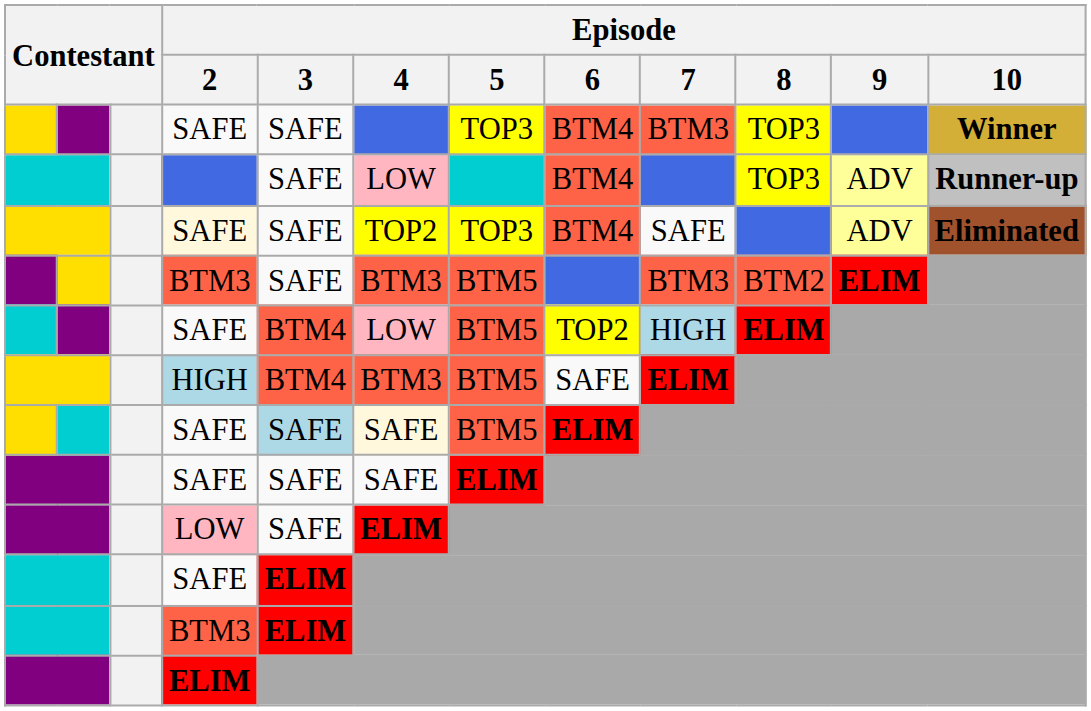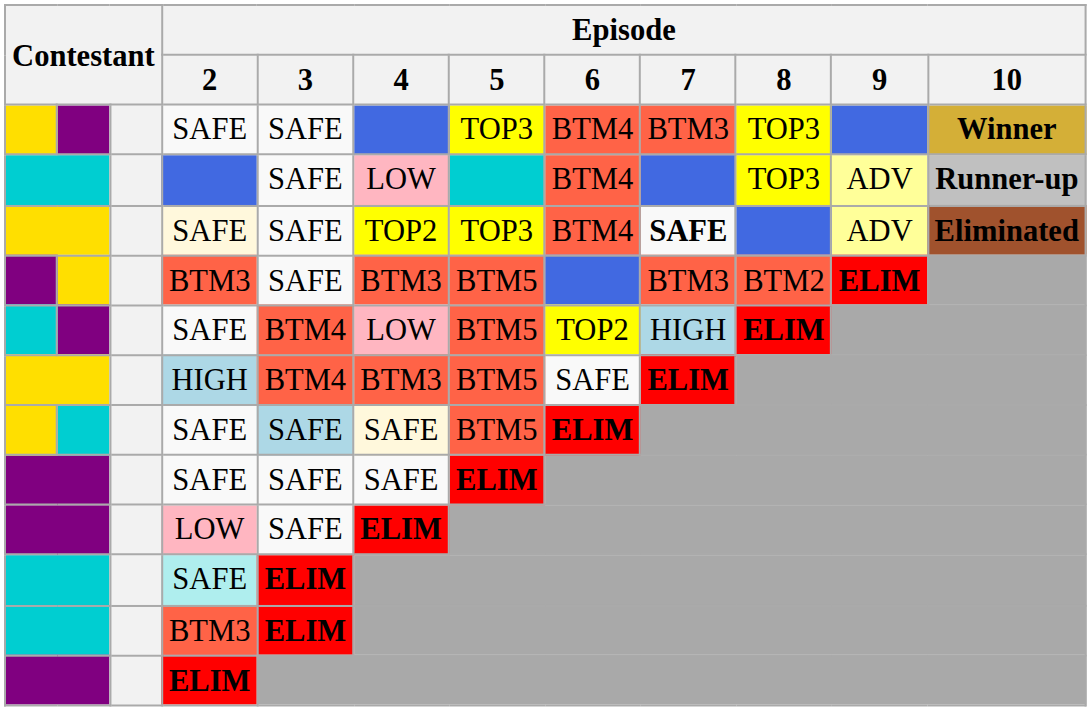row 5 | Episode / 7: normal -> bold
row 12 | Episode / 2: no background -> paleturquoise background
